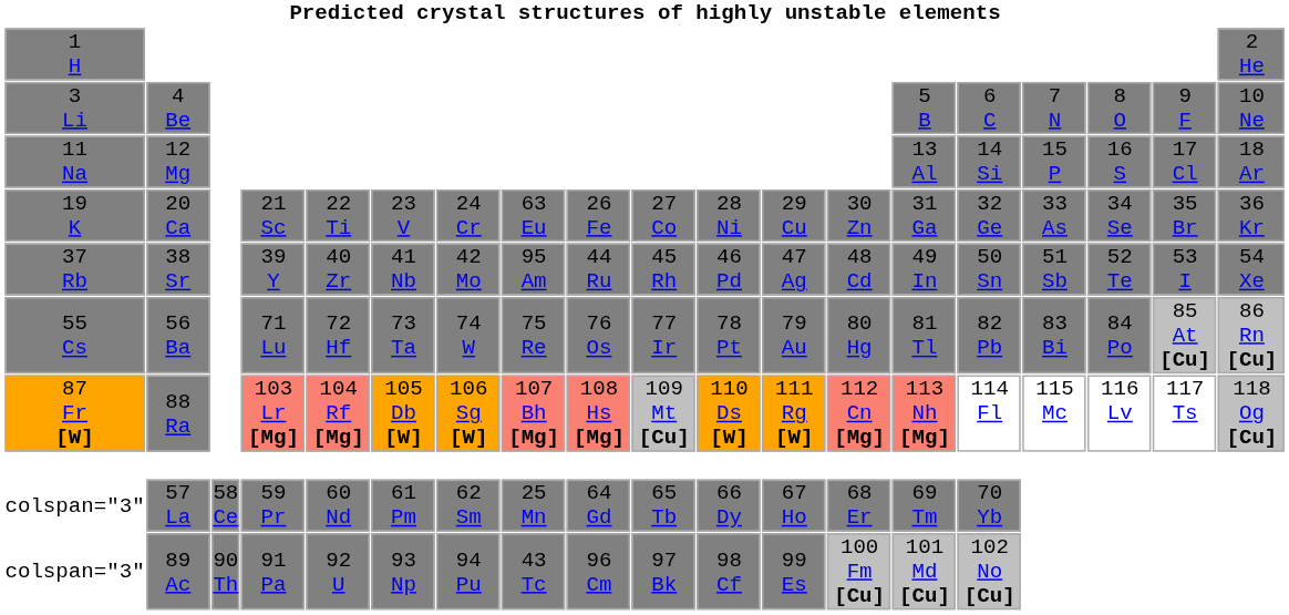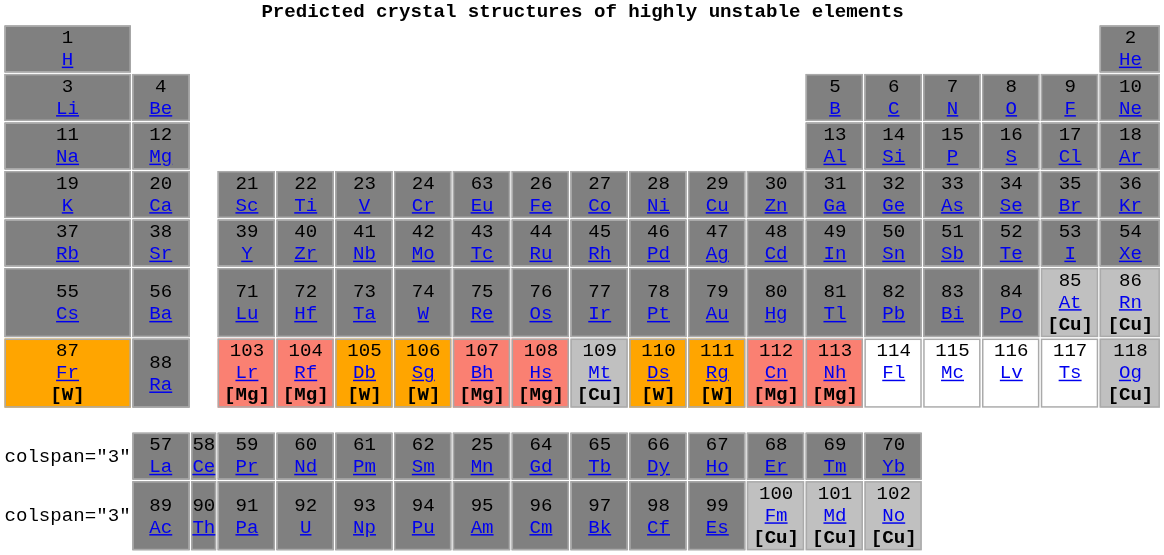37 Rb | column 8: 95 Am -> 43 Tc
colspan="3" / 89 Ac | column 8: 43 Tc -> 95 Am
